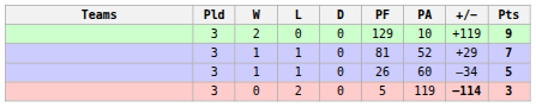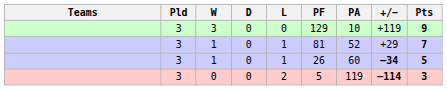columns swapped: D <-> L
row 2 | W: 2 -> 3
row 4 | +/−: normal -> bold
